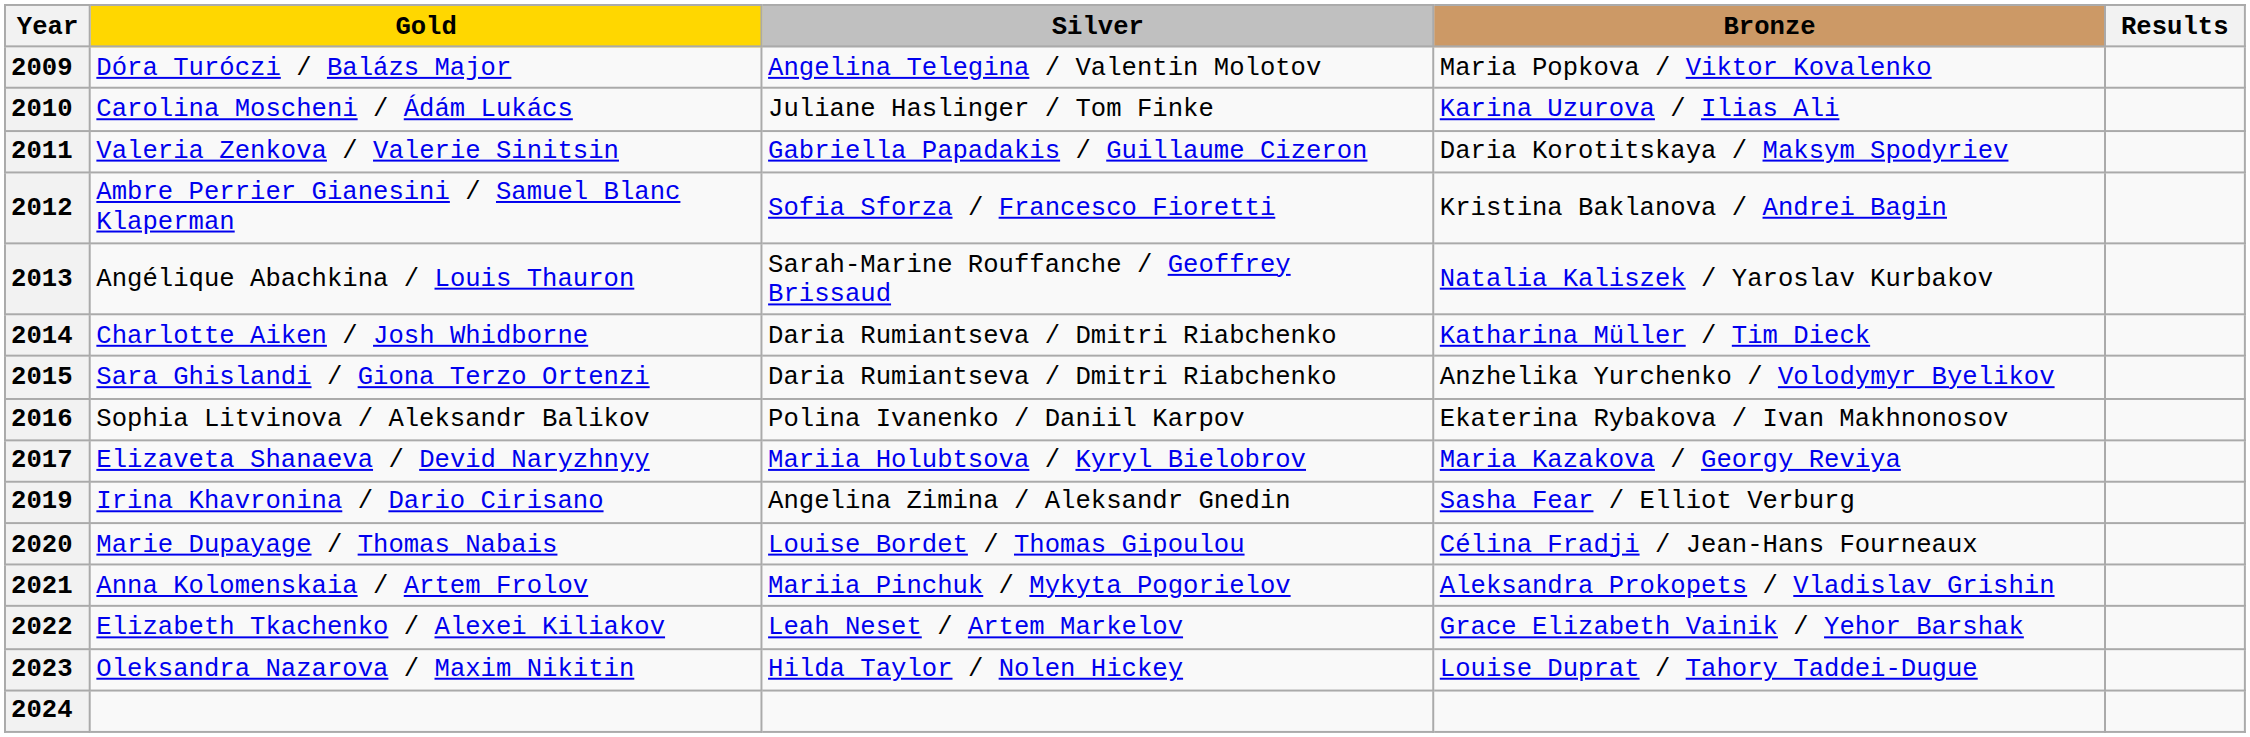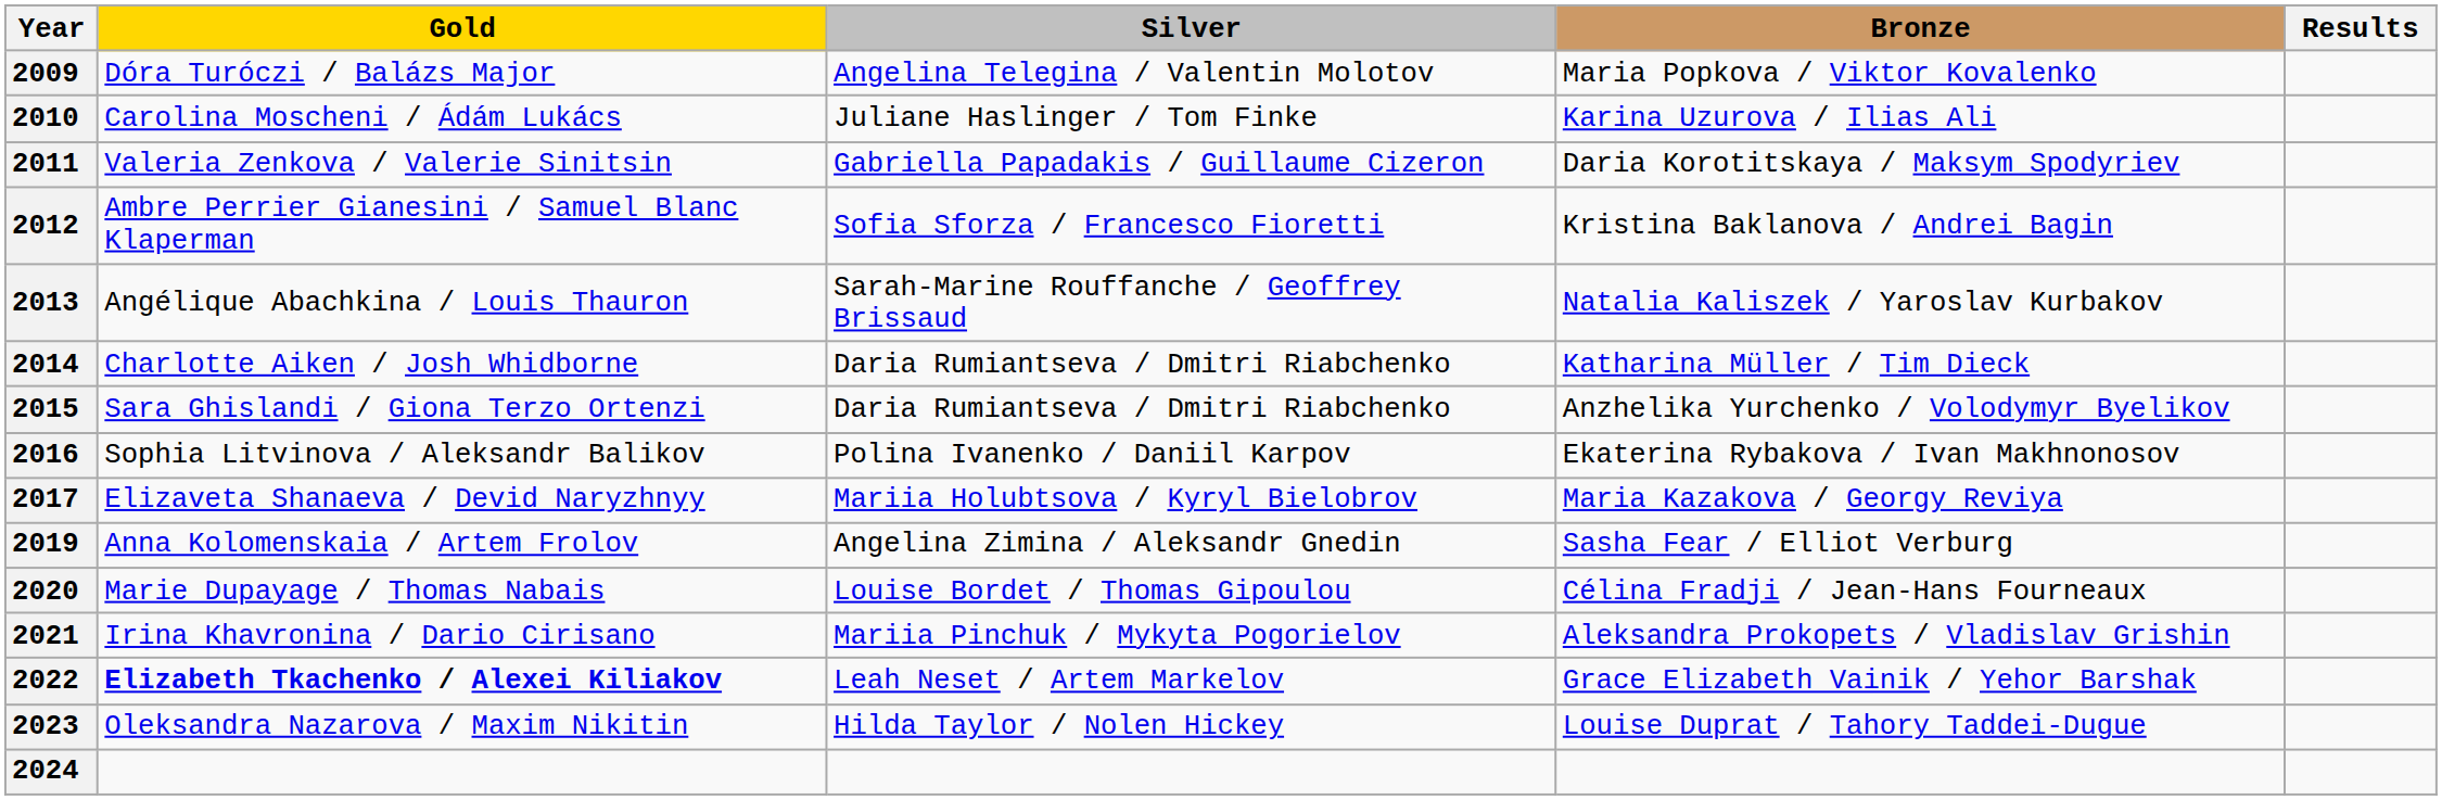2019 | Gold: Irina Khavronina / Dario Cirisano -> Anna Kolomenskaia / Artem Frolov
2021 | Gold: Anna Kolomenskaia / Artem Frolov -> Irina Khavronina / Dario Cirisano
2022 | Gold: normal -> bold
